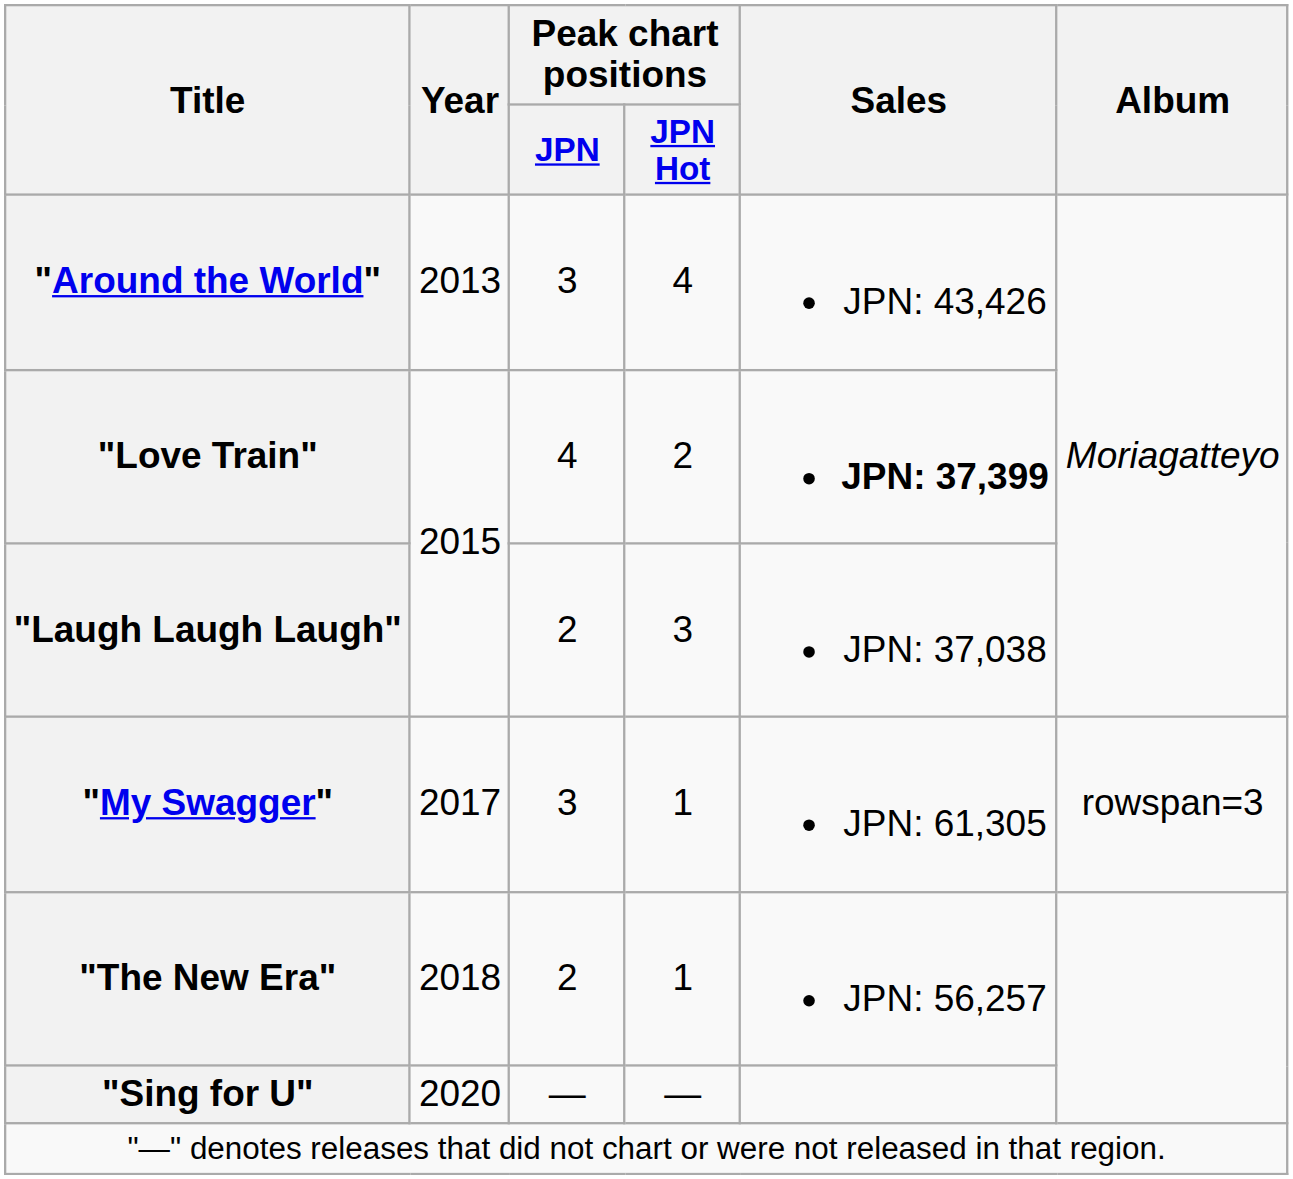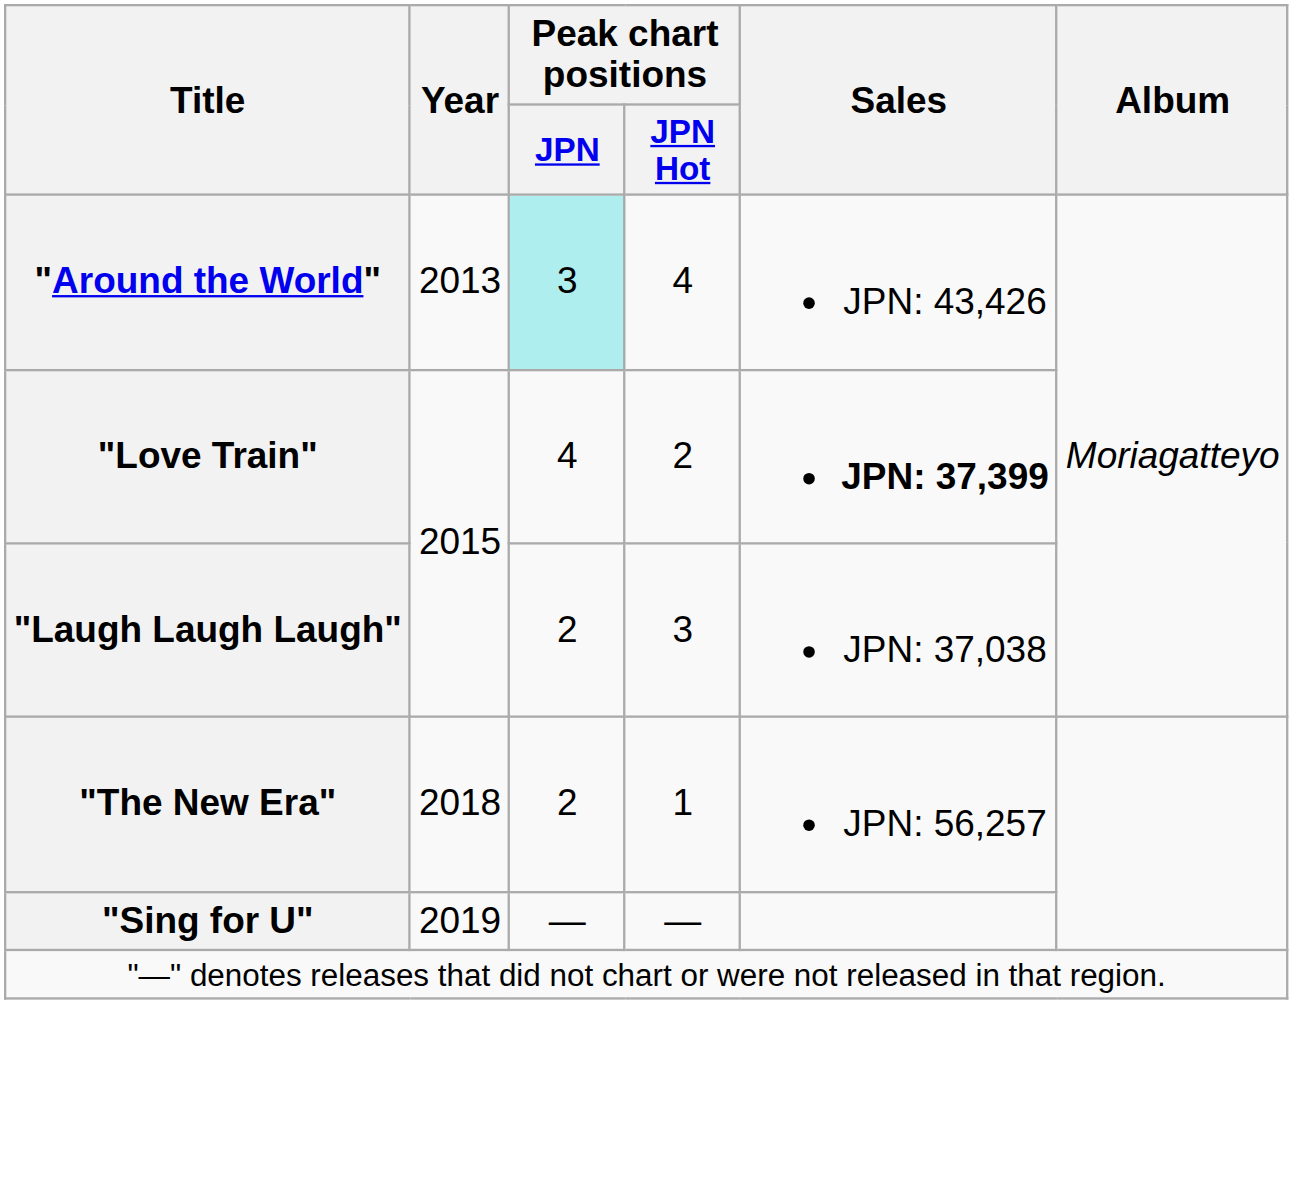"Around the World" | Peak chart positions / JPN: no background -> paleturquoise background
- row: "My Swagger" | 2017 | 3 | 1 | JPN: 61,305 | rowspan=3
"Sing for U" | Year: 2020 -> 2019
